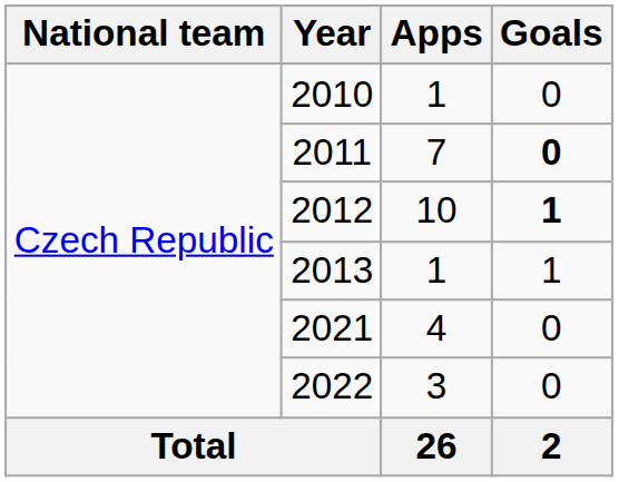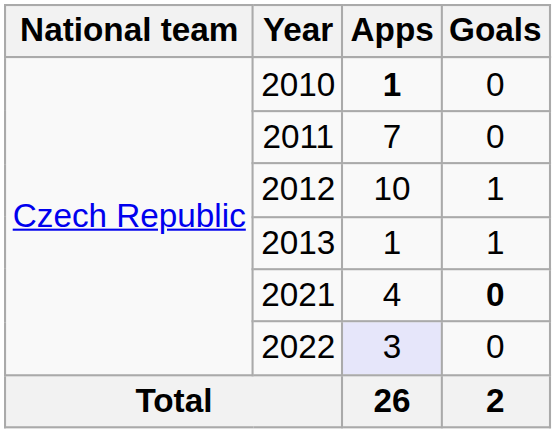2010 | Apps: normal -> bold
2011 | Goals: bold -> normal
2012 | Goals: bold -> normal
2021 | Goals: normal -> bold
2022 | Apps: no background -> lavender background
